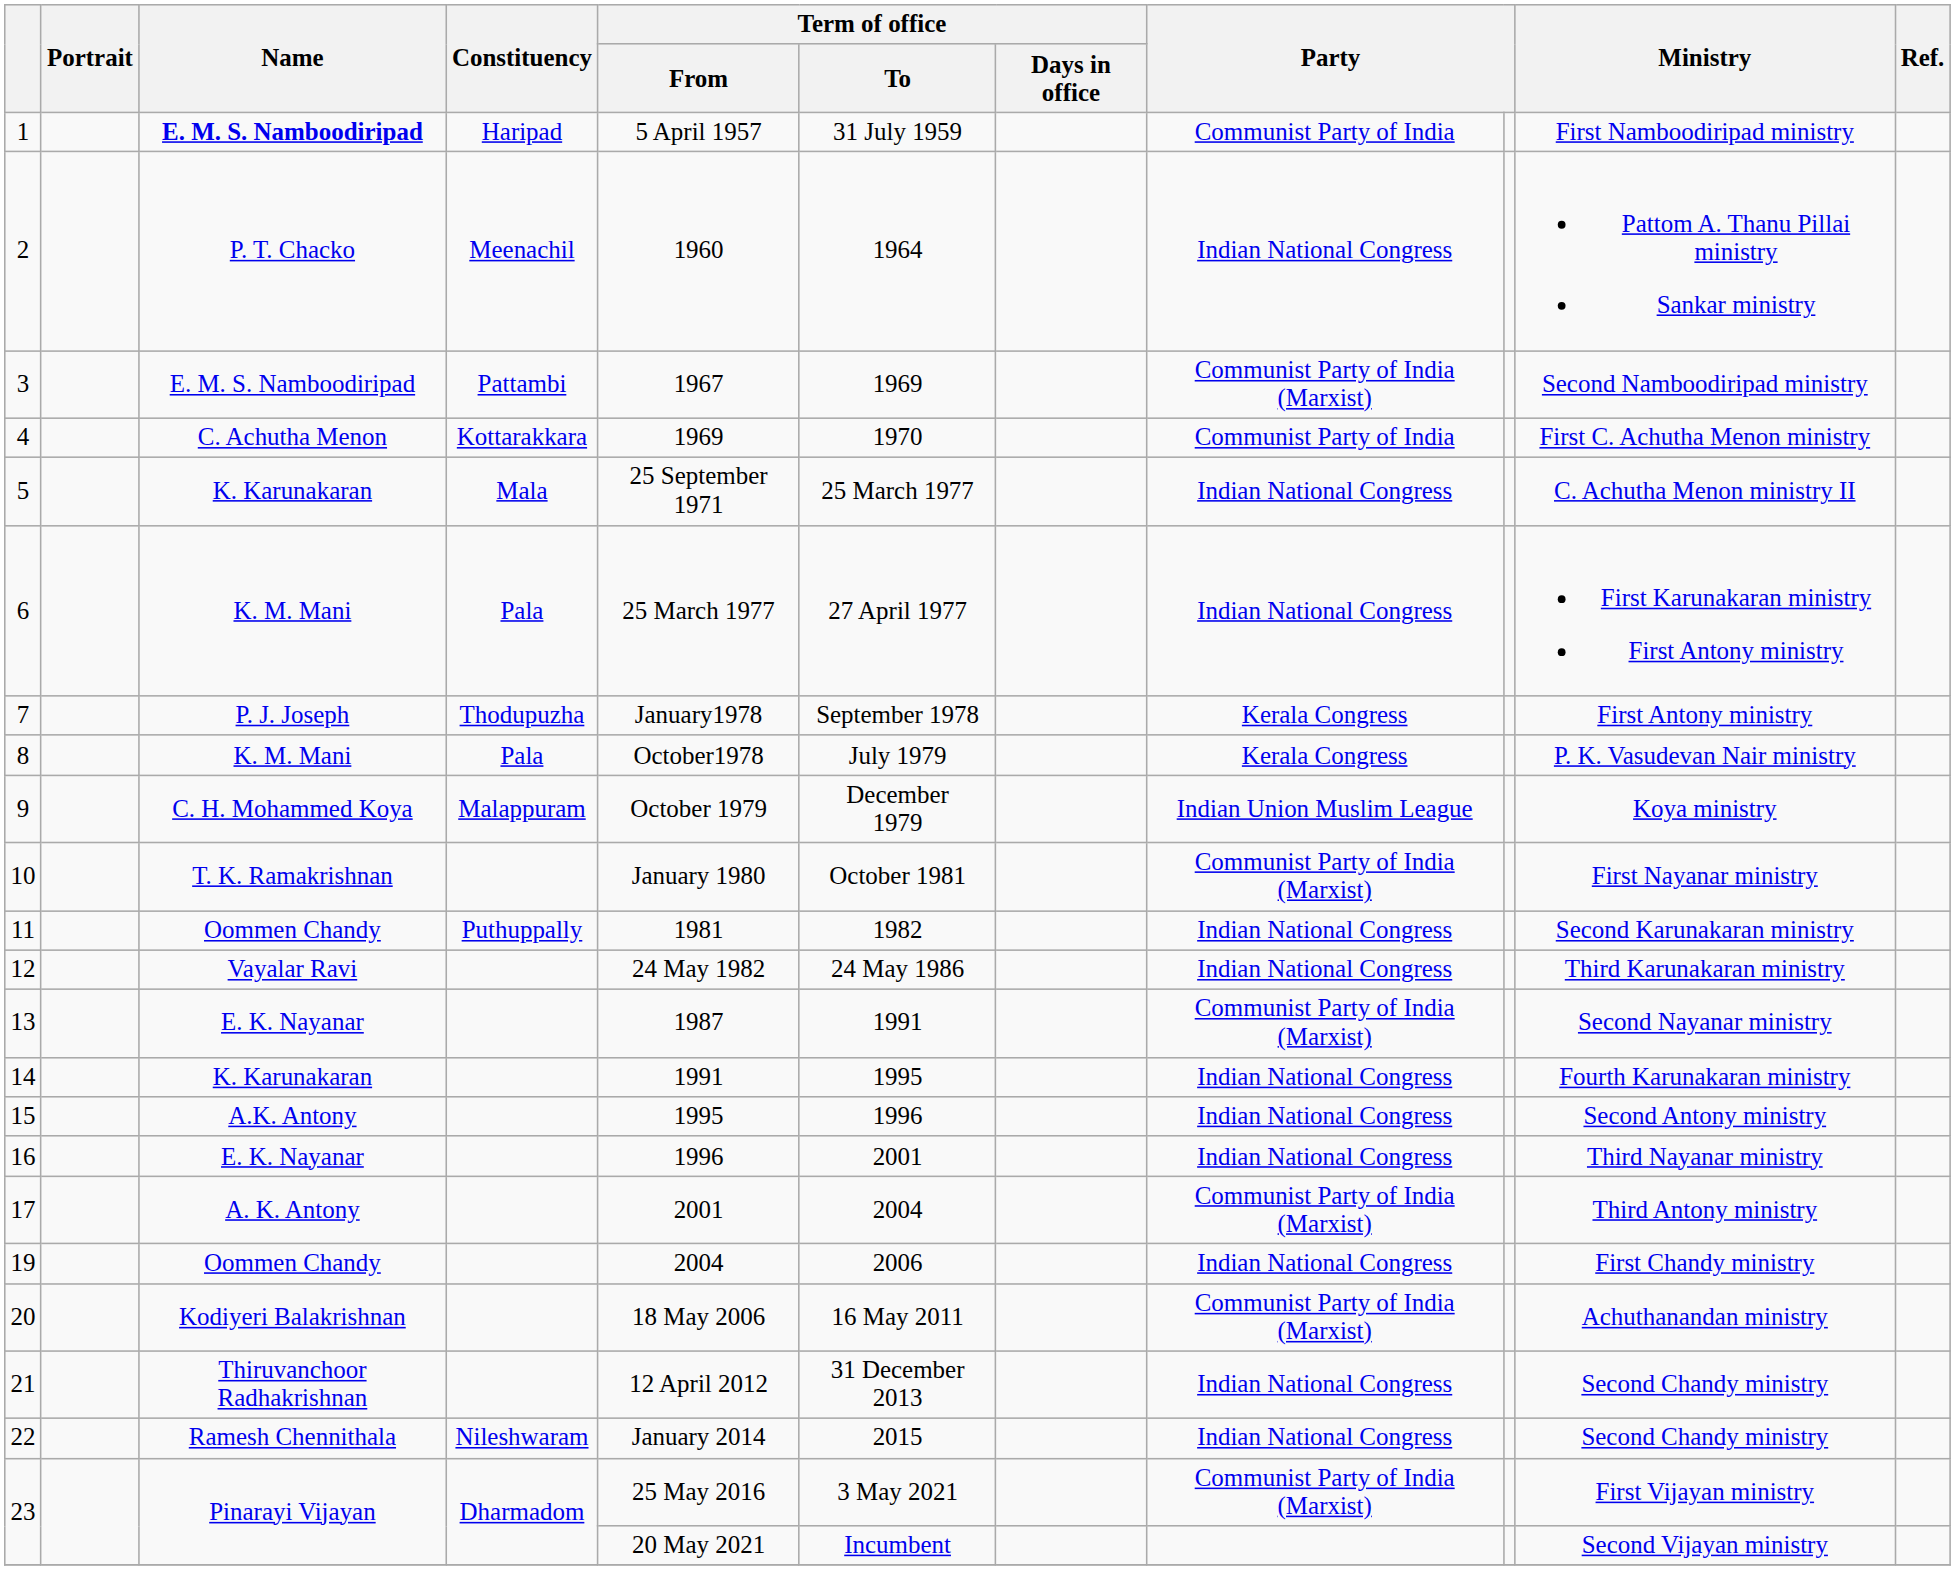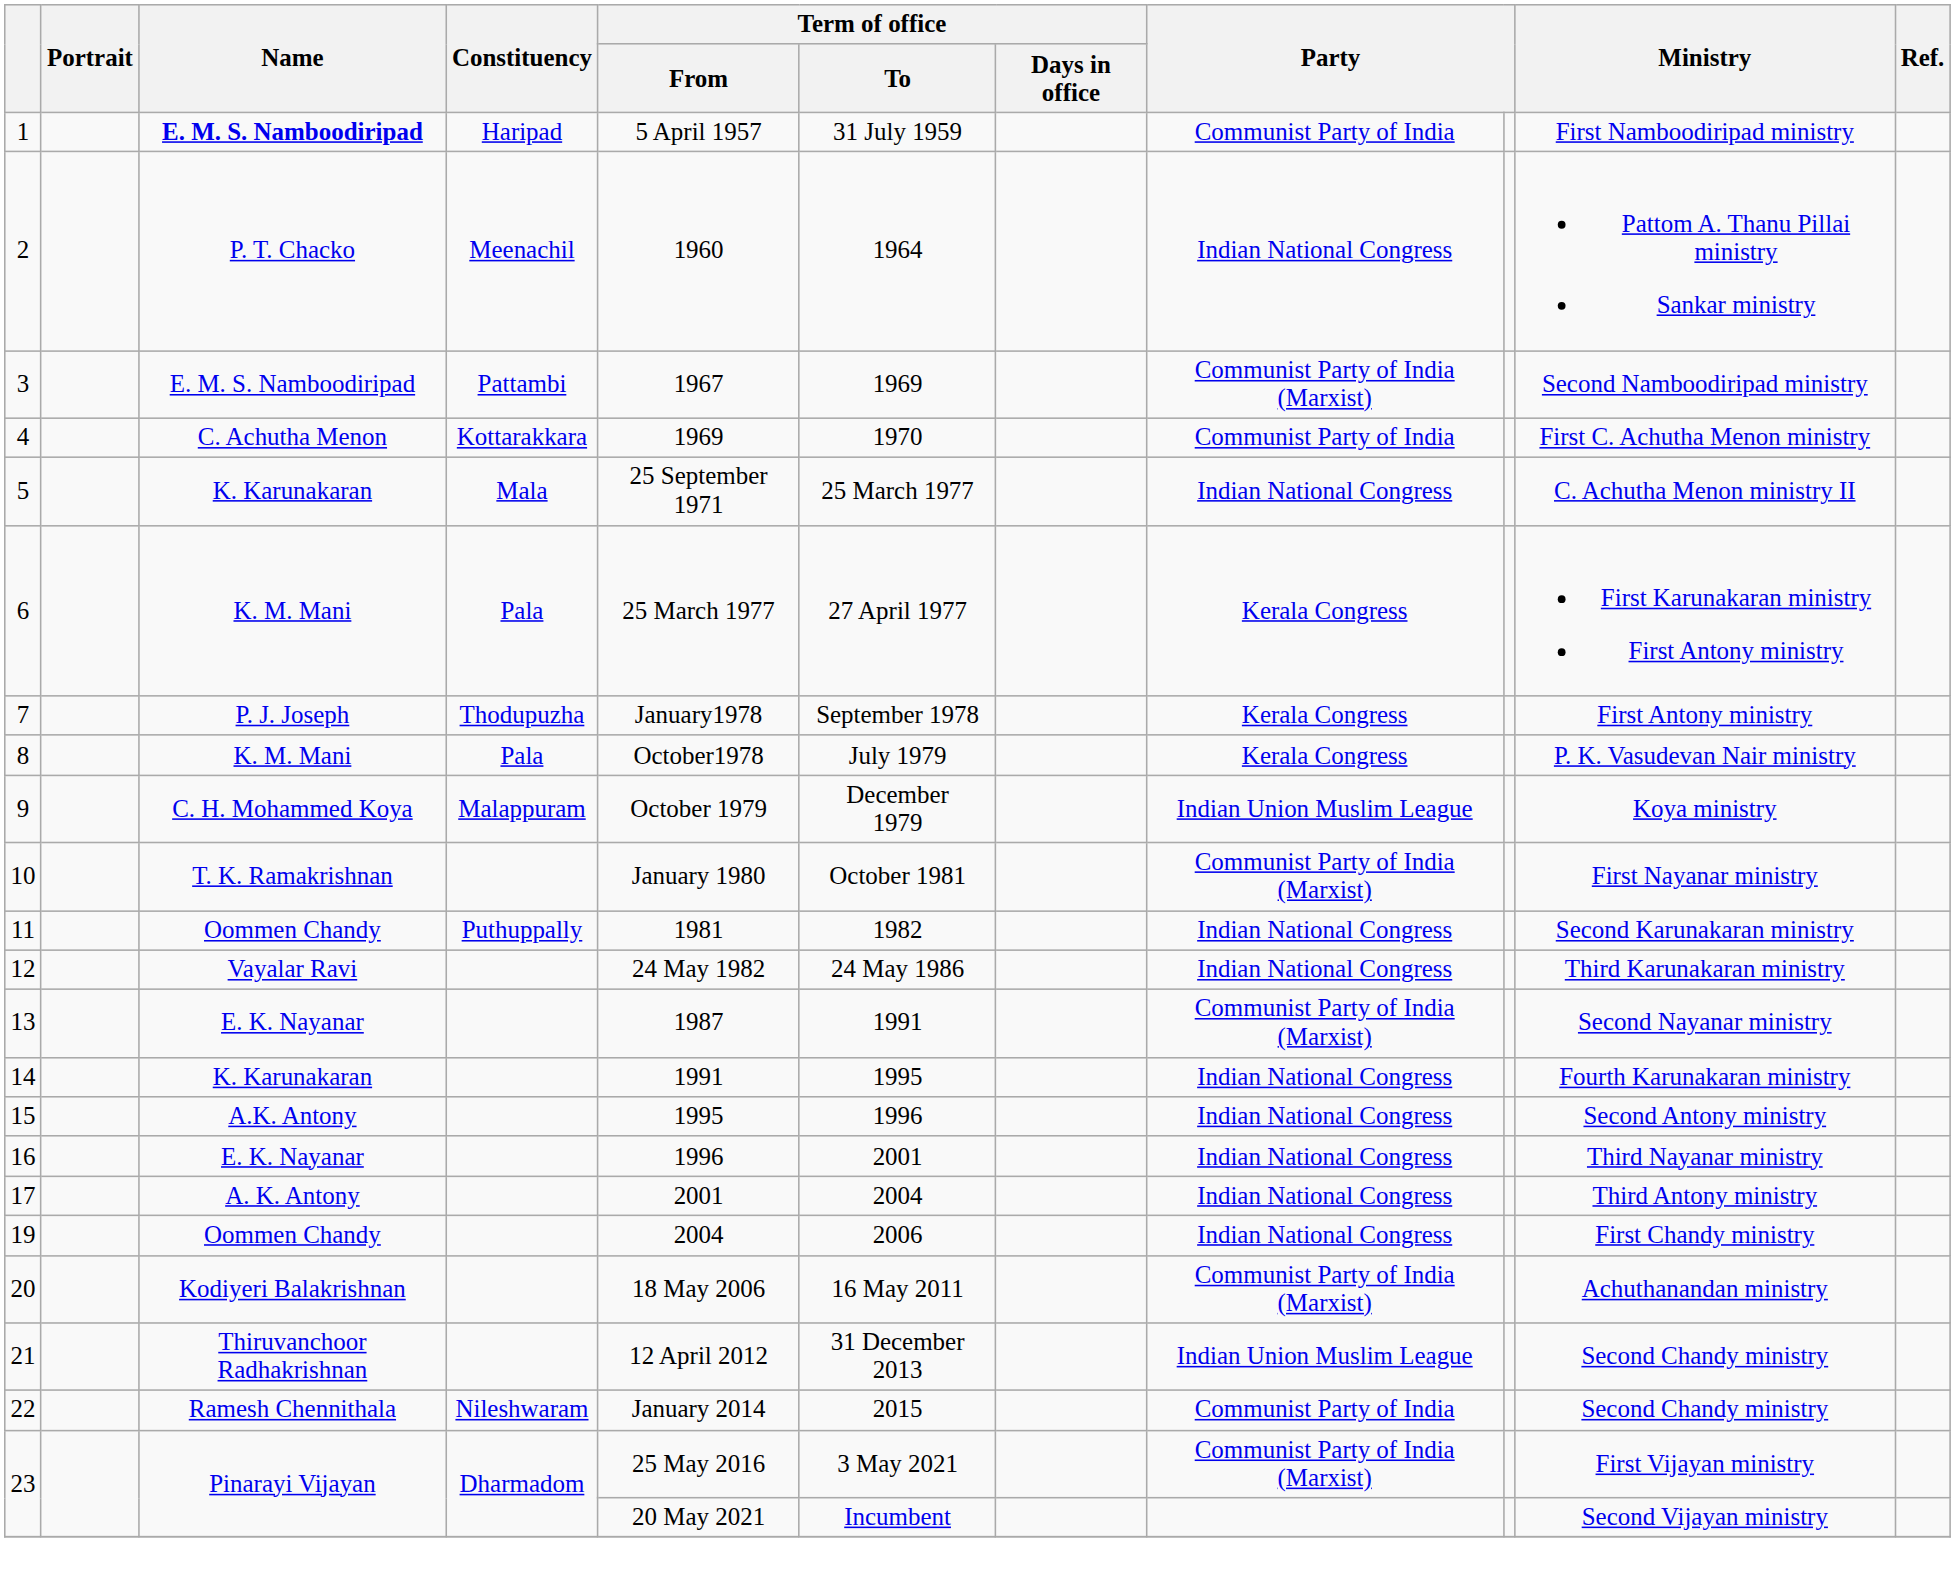6 | column 8: Indian National Congress -> Kerala Congress
17 | column 8: Communist Party of India (Marxist) -> Indian National Congress
21 | column 8: Indian National Congress -> Indian Union Muslim League
22 | column 8: Indian National Congress -> Communist Party of India
